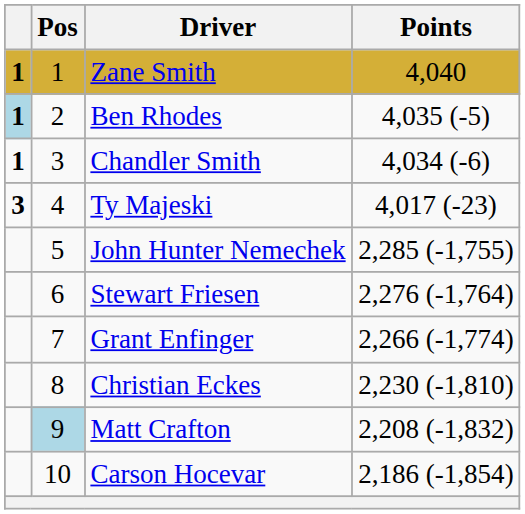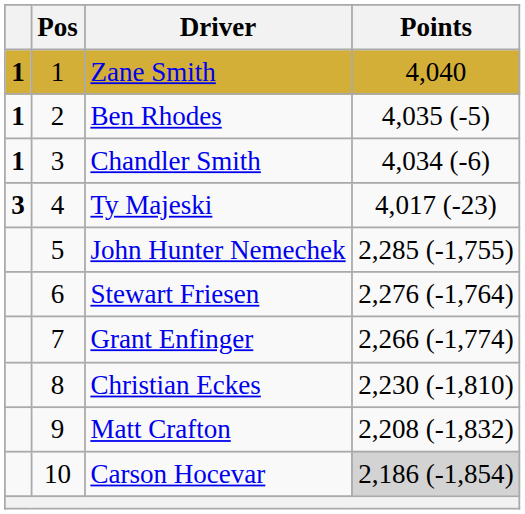Ben Rhodes | column 1: lightblue background -> no background
Matt Crafton | Pos: lightblue background -> no background
Carson Hocevar | Points: no background -> lightgrey background
